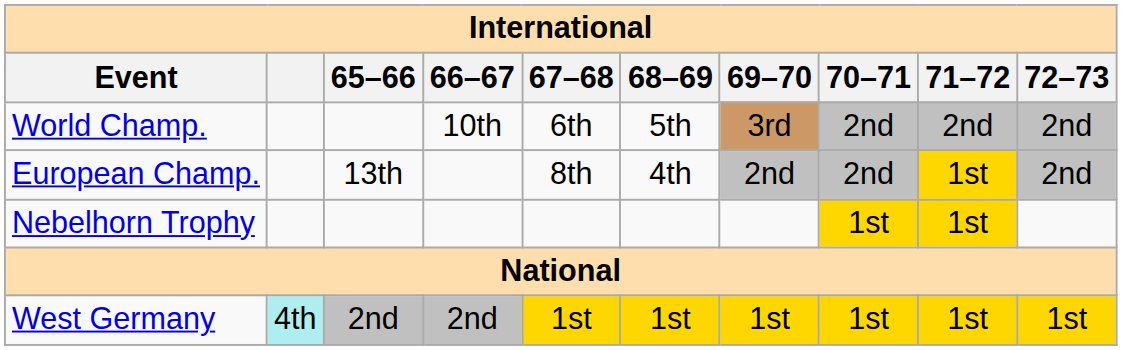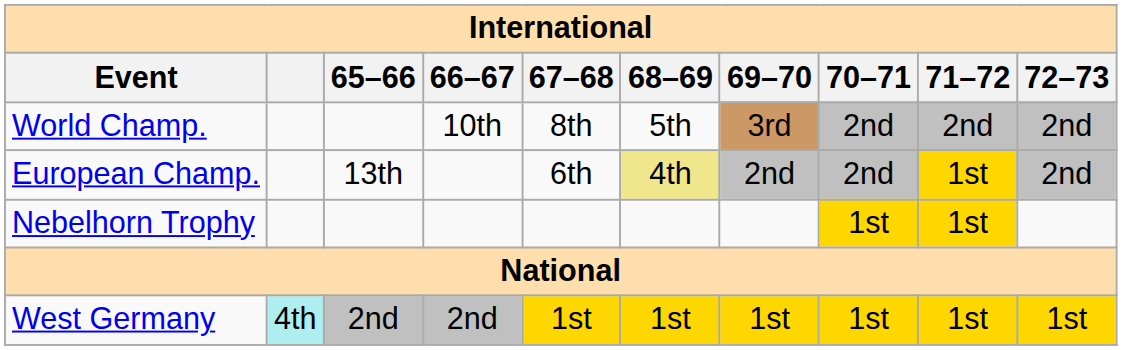World Champ. | 67–68: 6th -> 8th
European Champ. | 67–68: 8th -> 6th
European Champ. | 68–69: no background -> khaki background
